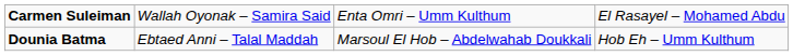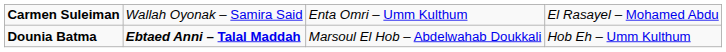Dounia Batma | column 2: normal -> bold
